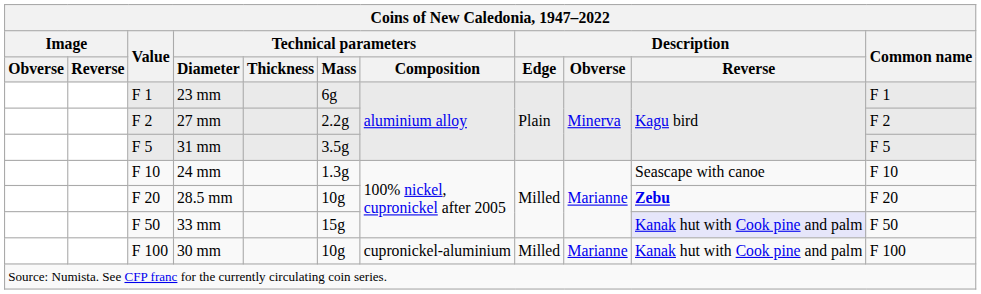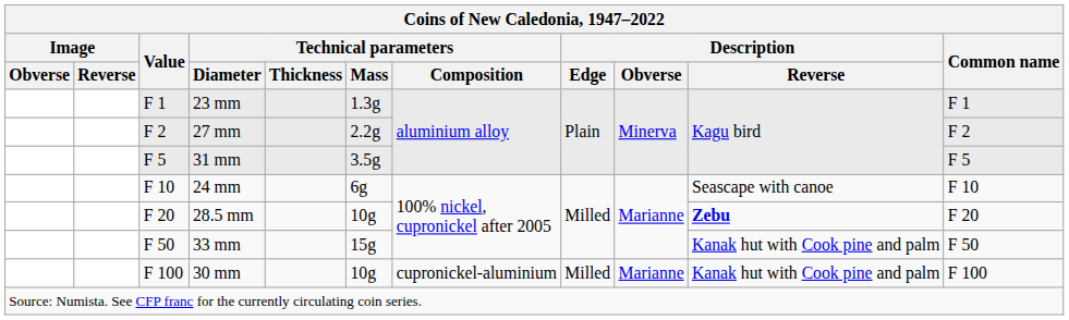23 mm | Technical parameters / Mass: 6g -> 1.3g
24 mm | Technical parameters / Mass: 1.3g -> 6g
33 mm | Description / Reverse: lavender background -> no background
